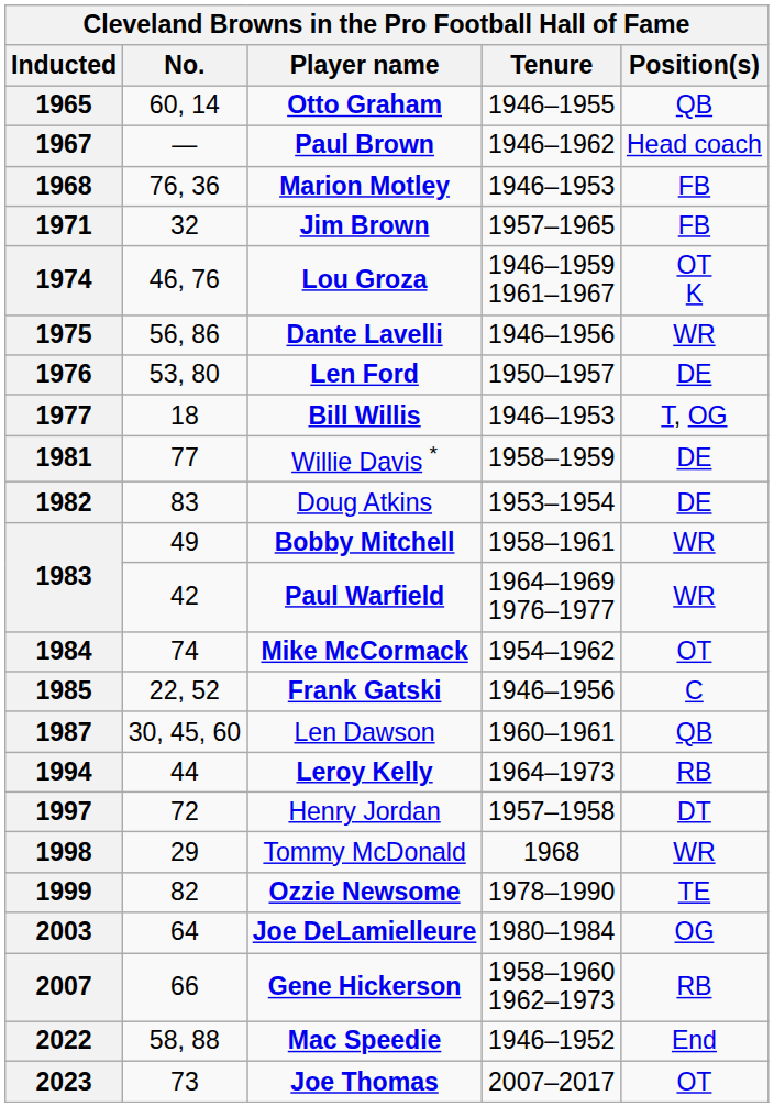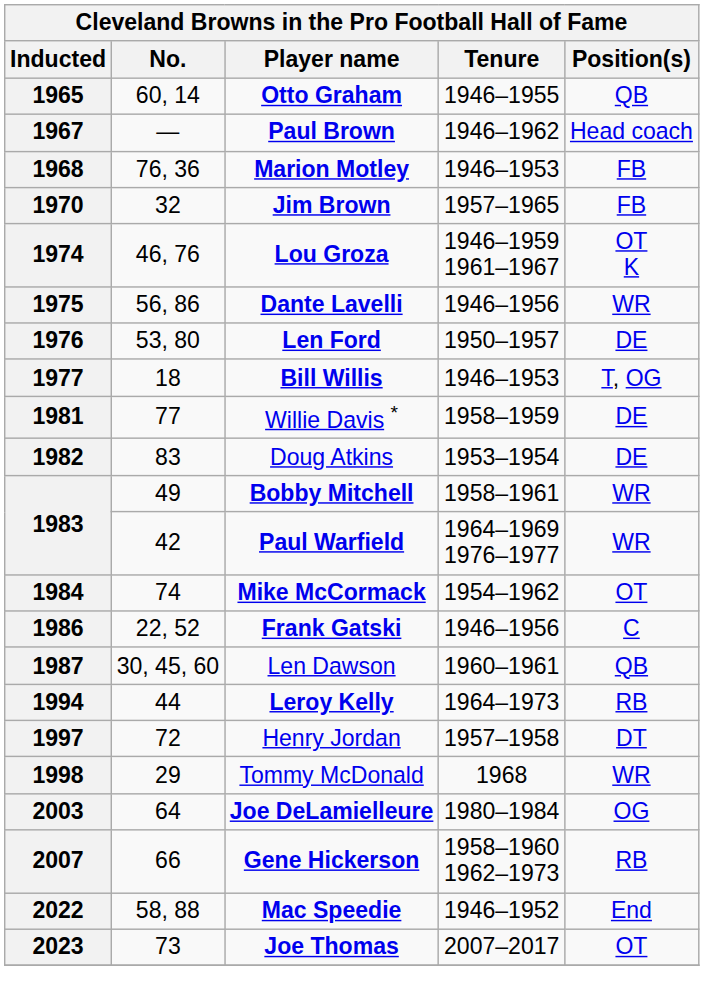Jim Brown | Inducted: 1971 -> 1970
Frank Gatski | Inducted: 1985 -> 1986
- row: 1999 | 82 | Ozzie Newsome | 1978–1990 | TE
